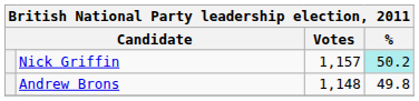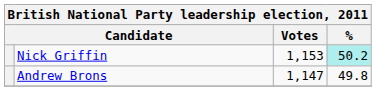Nick Griffin | Votes: 1,157 -> 1,153
Andrew Brons | Votes: 1,148 -> 1,147
